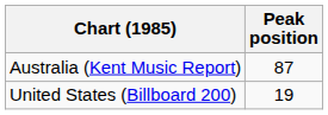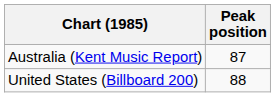United States (Billboard 200) | Peak position: 19 -> 88
